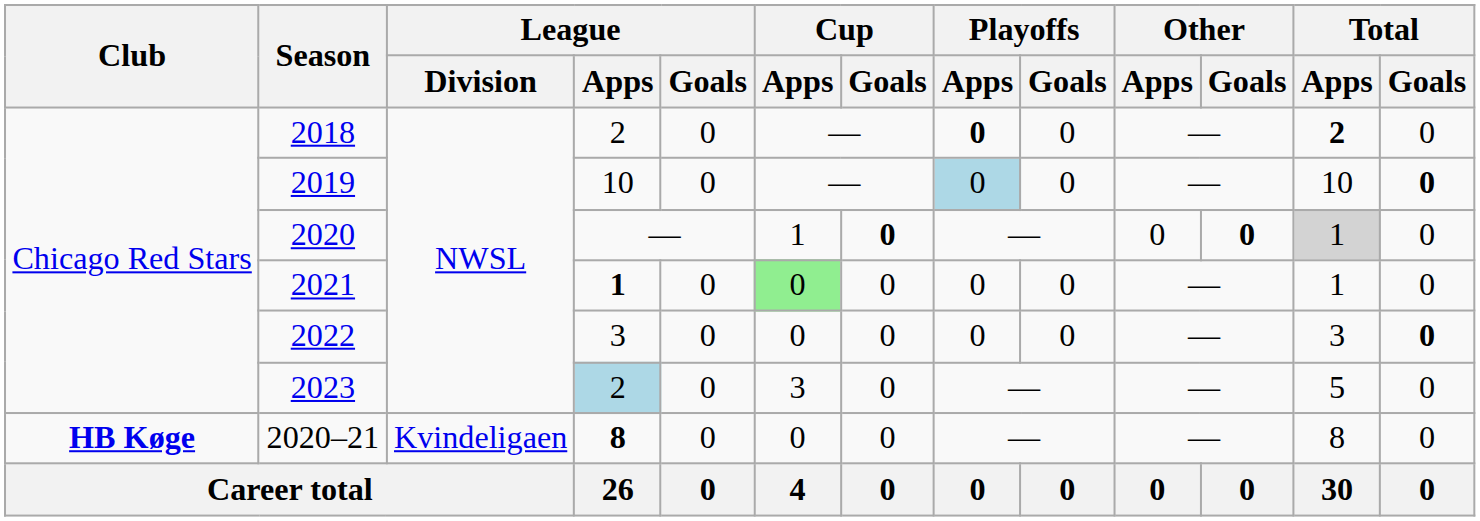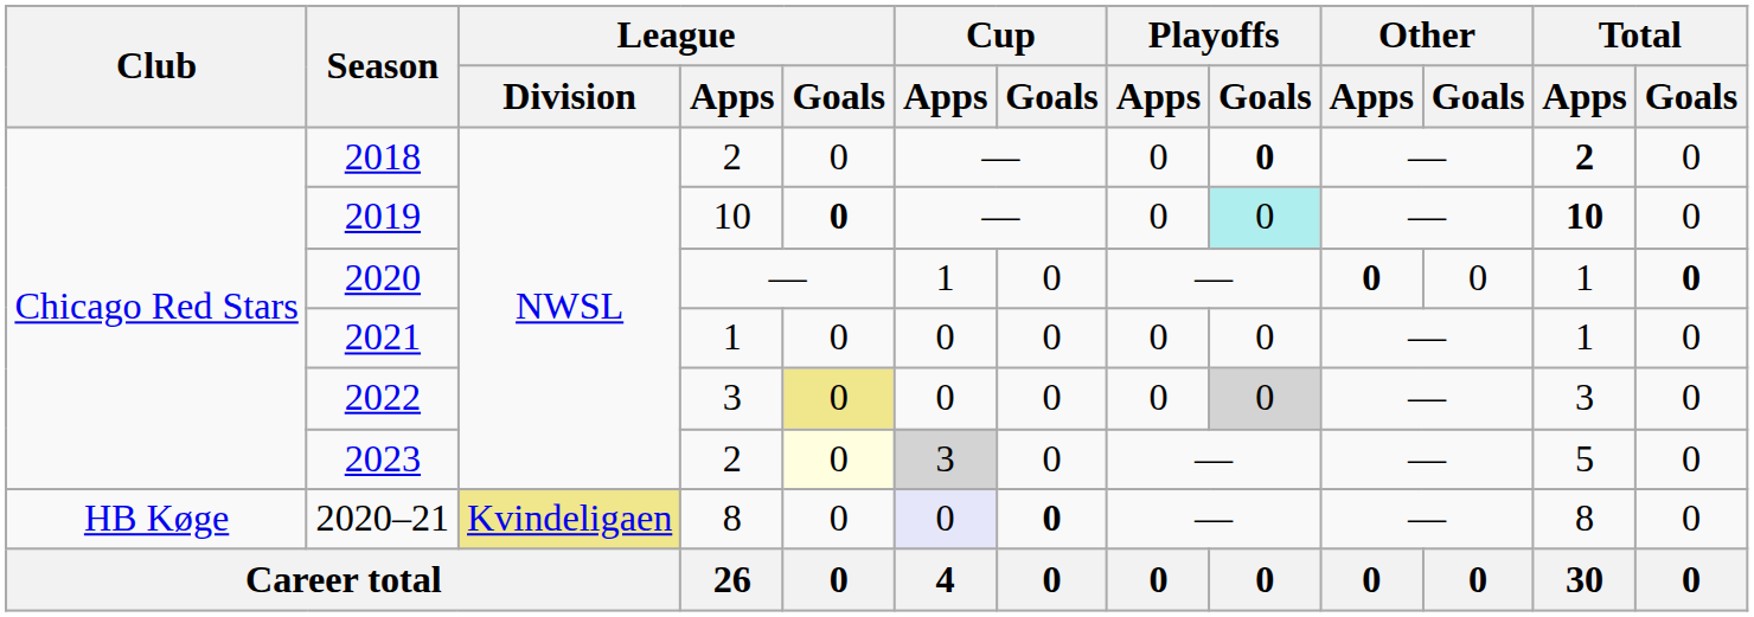2018 | Playoffs / Apps: bold -> normal
2018 | Playoffs / Goals: normal -> bold
2019 | League / Goals: normal -> bold
2019 | Playoffs / Apps: lightblue background -> no background
2019 | Playoffs / Goals: no background -> paleturquoise background
2019 | Total / Apps: normal -> bold
2019 | Total / Goals: bold -> normal
2020 | Cup / Goals: bold -> normal
2020 | Other / Apps: normal -> bold
2020 | Other / Goals: bold -> normal
2020 | Total / Apps: lightgrey background -> no background
2020 | Total / Goals: normal -> bold
2021 | League / Apps: bold -> normal
2021 | Cup / Apps: lightgreen background -> no background
2022 | League / Goals: no background -> khaki background
2022 | Playoffs / Goals: no background -> lightgrey background
2022 | Total / Goals: bold -> normal
2023 | League / Apps: lightblue background -> no background
2023 | League / Goals: no background -> lightyellow background
2023 | Cup / Apps: no background -> lightgrey background
2020–21 | Club: bold -> normal
2020–21 | League / Division: no background -> khaki background
2020–21 | League / Apps: bold -> normal
2020–21 | Cup / Apps: no background -> lavender background
2020–21 | Cup / Goals: normal -> bold
